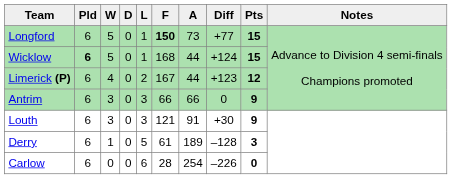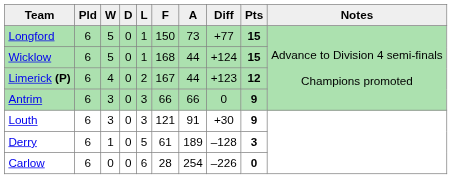Longford | F: bold -> normal
Wicklow | Pld: bold -> normal
